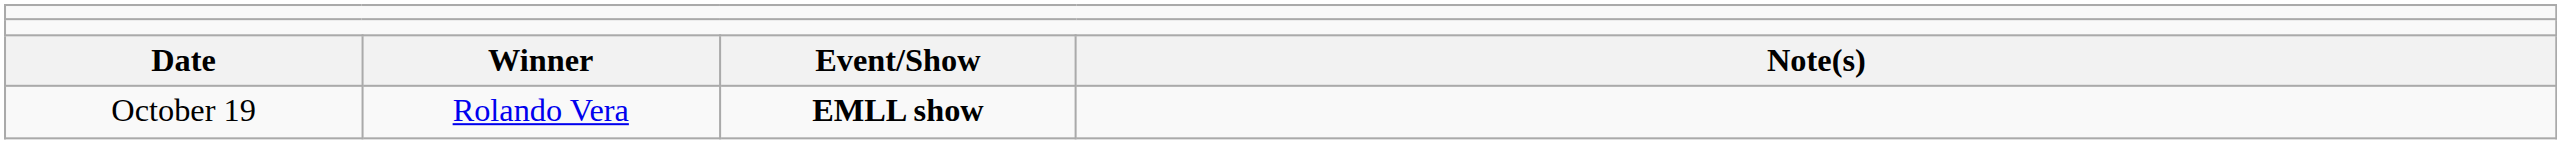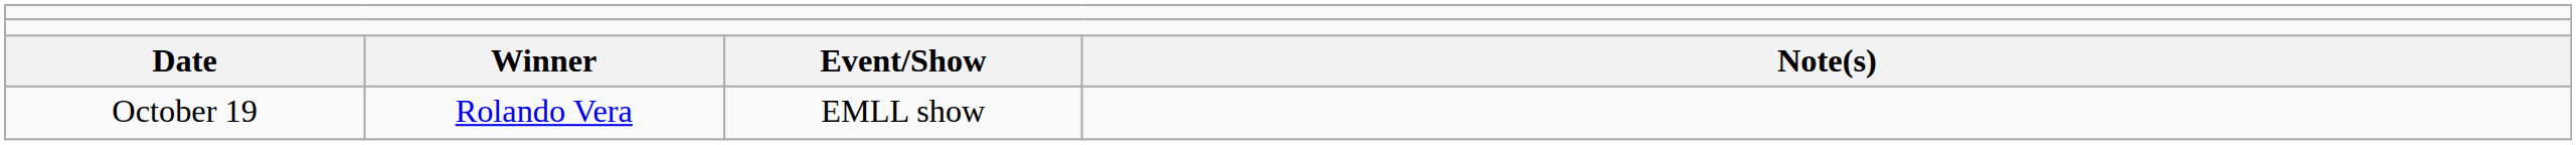October 19 | column 3: bold -> normal
